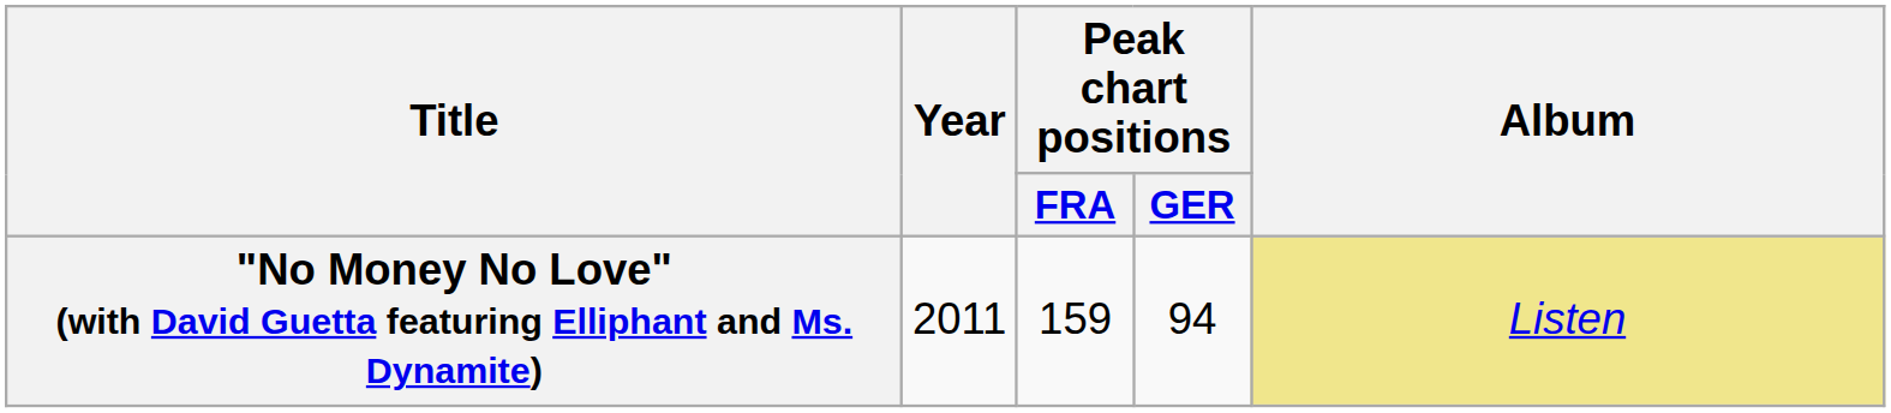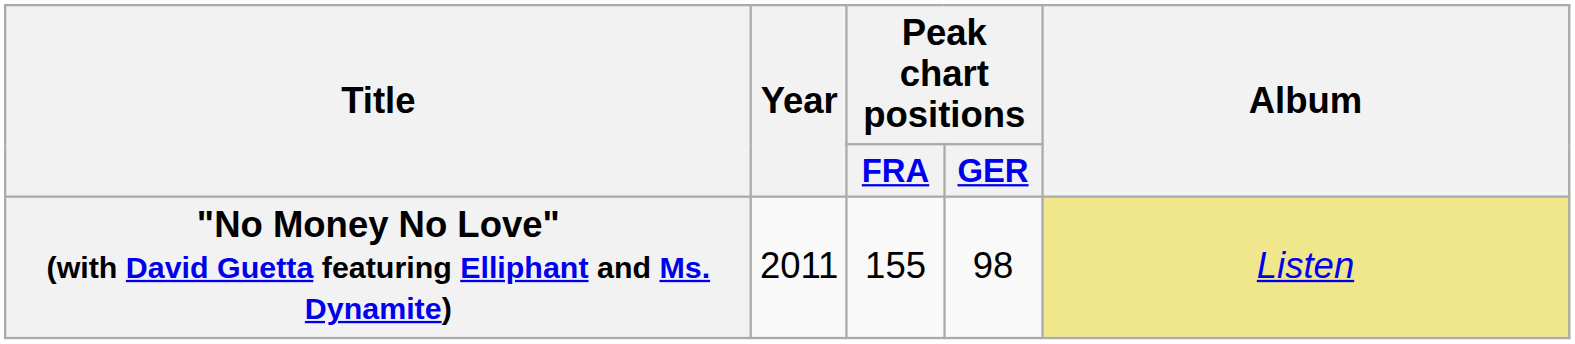row 3 | Peak chart positions / FRA: 159 -> 155
row 3 | Peak chart positions / GER: 94 -> 98
